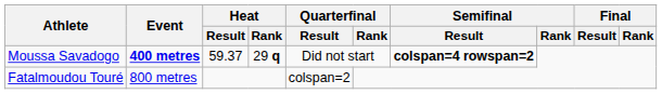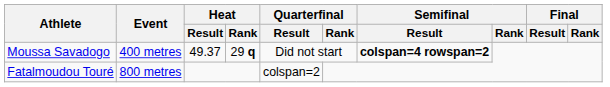Moussa Savadogo | Event: bold -> normal
Moussa Savadogo | Heat / Result: 59.37 -> 49.37
